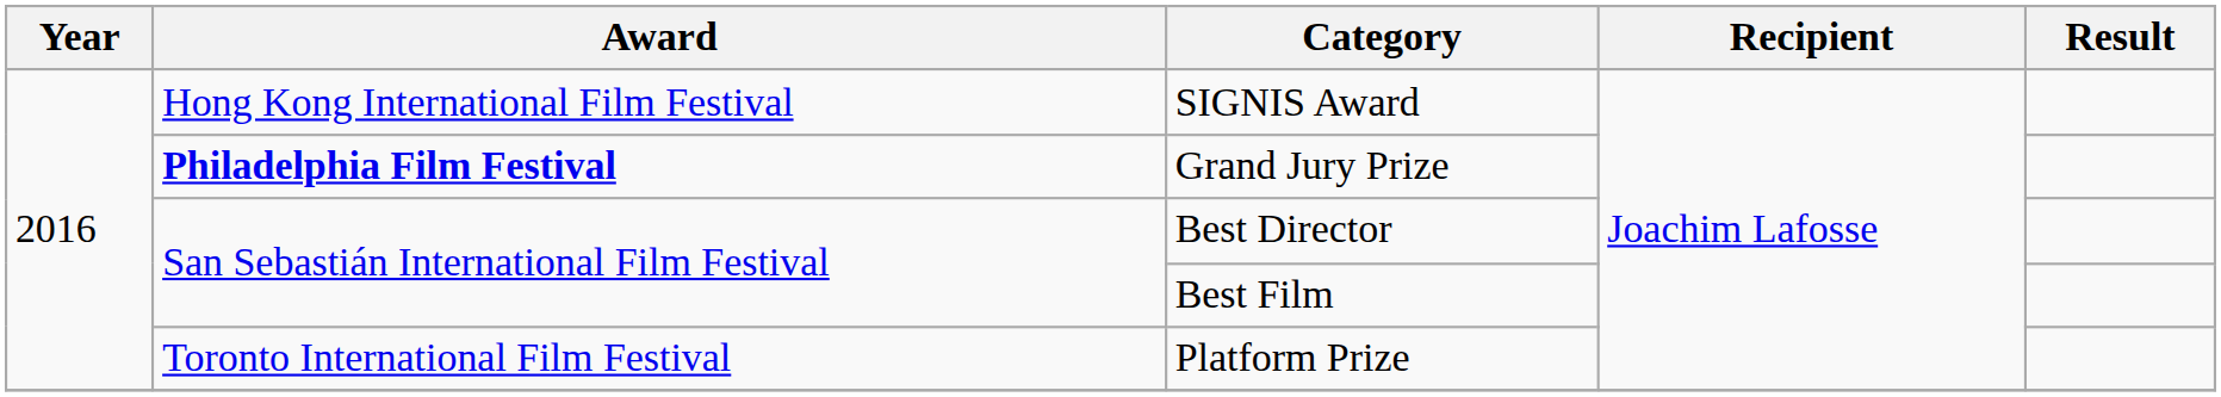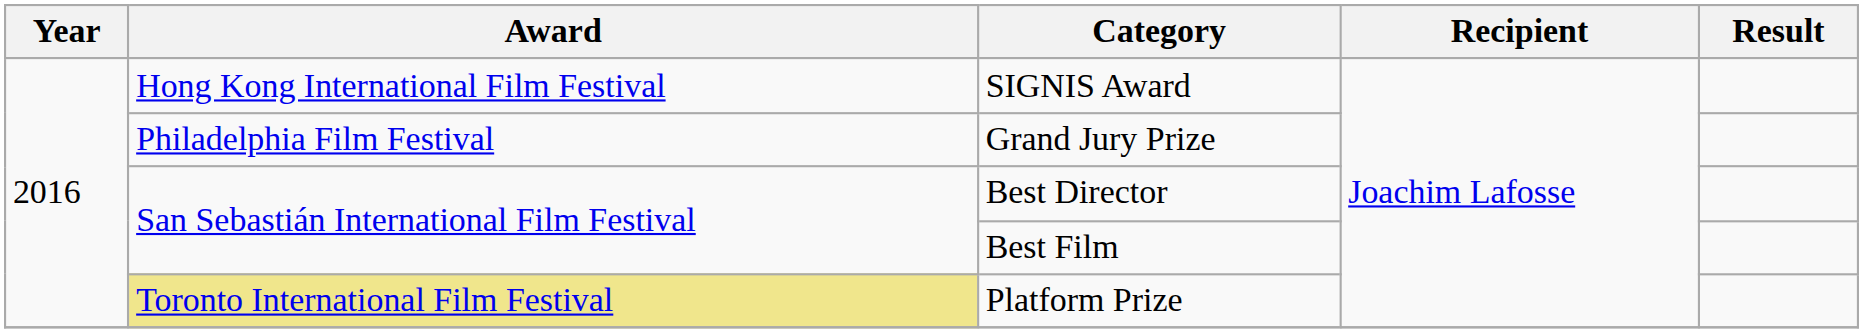Grand Jury Prize | Award: bold -> normal
Platform Prize | Award: no background -> khaki background
